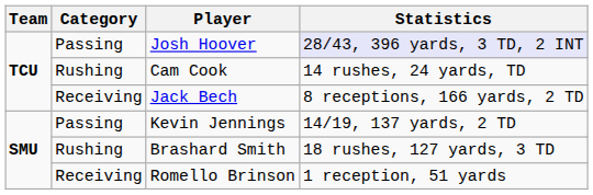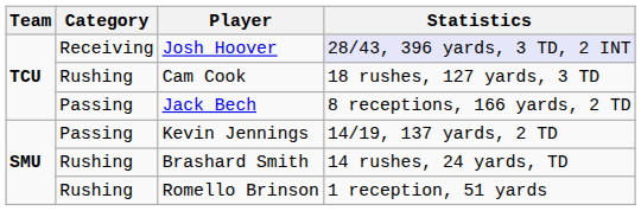Josh Hoover | Category: Passing -> Receiving
Cam Cook | Statistics: 14 rushes, 24 yards, TD -> 18 rushes, 127 yards, 3 TD
Jack Bech | Category: Receiving -> Passing
Brashard Smith | Statistics: 18 rushes, 127 yards, 3 TD -> 14 rushes, 24 yards, TD
Romello Brinson | Category: Receiving -> Rushing
